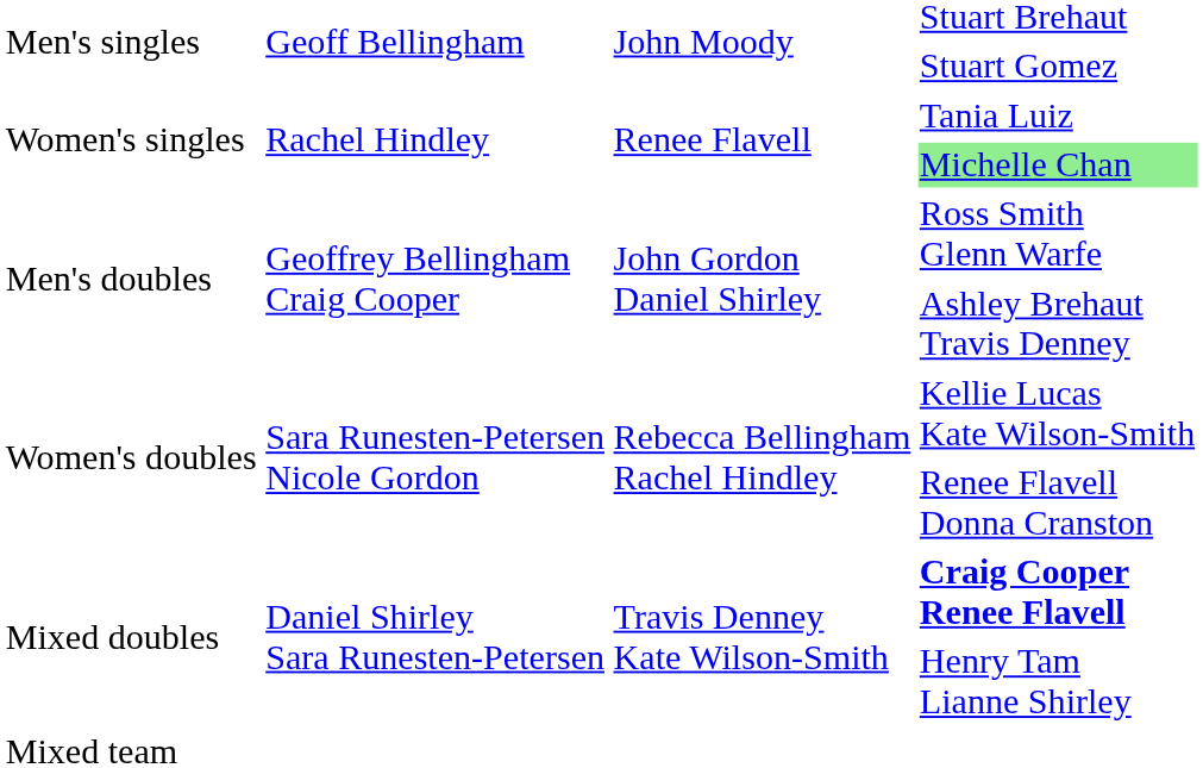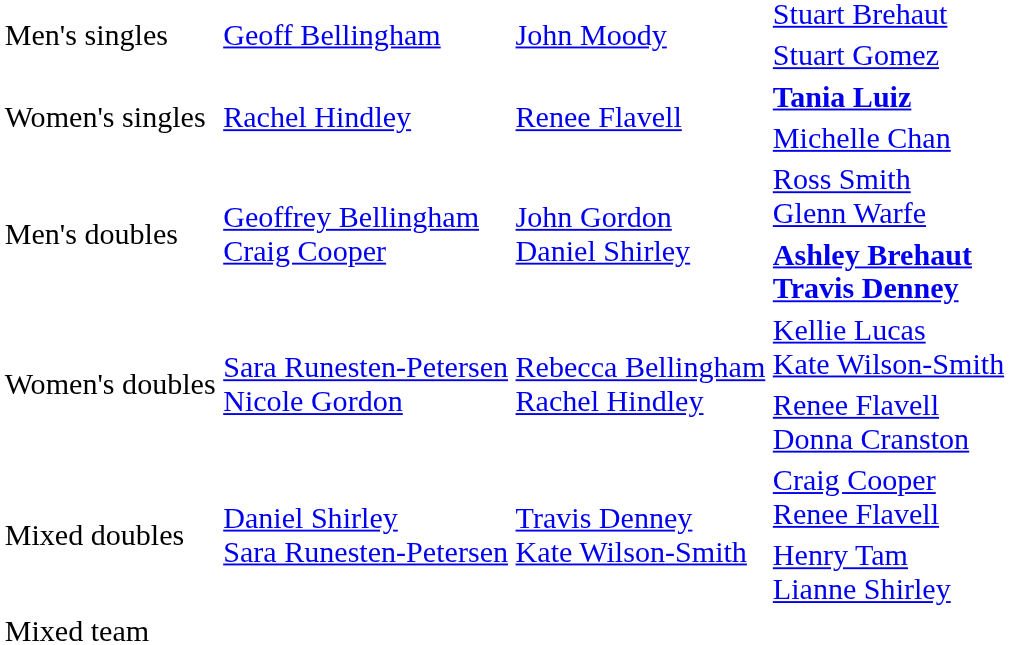Tania Luiz | column 4: normal -> bold
Michelle Chan | column 4: lightgreen background -> no background
Ashley Brehaut Travis Denney | column 4: normal -> bold
Craig Cooper Renee Flavell | column 4: bold -> normal
